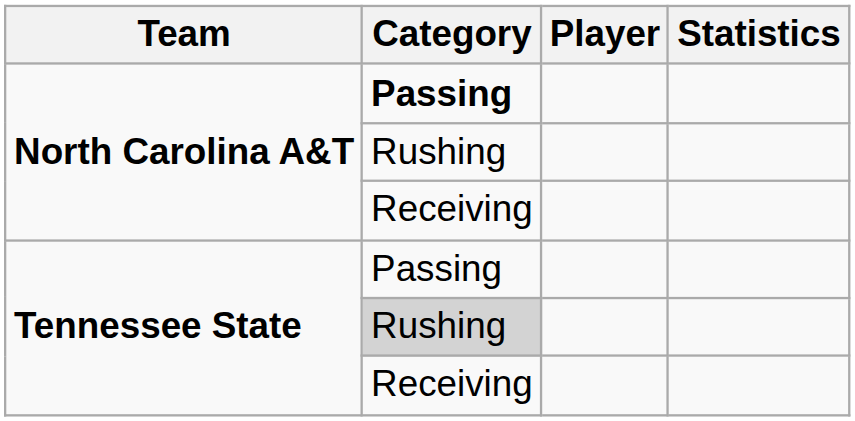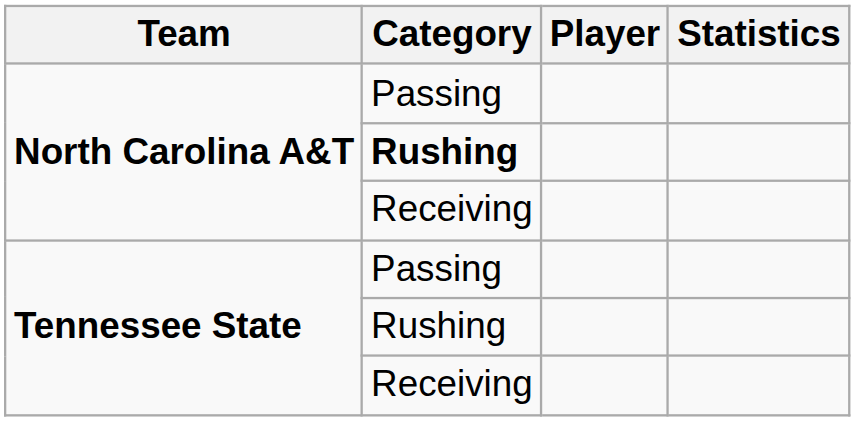North Carolina A&T / Passing | Category: bold -> normal
North Carolina A&T / Rushing | Category: normal -> bold
Tennessee State / Rushing | Category: lightgrey background -> no background
